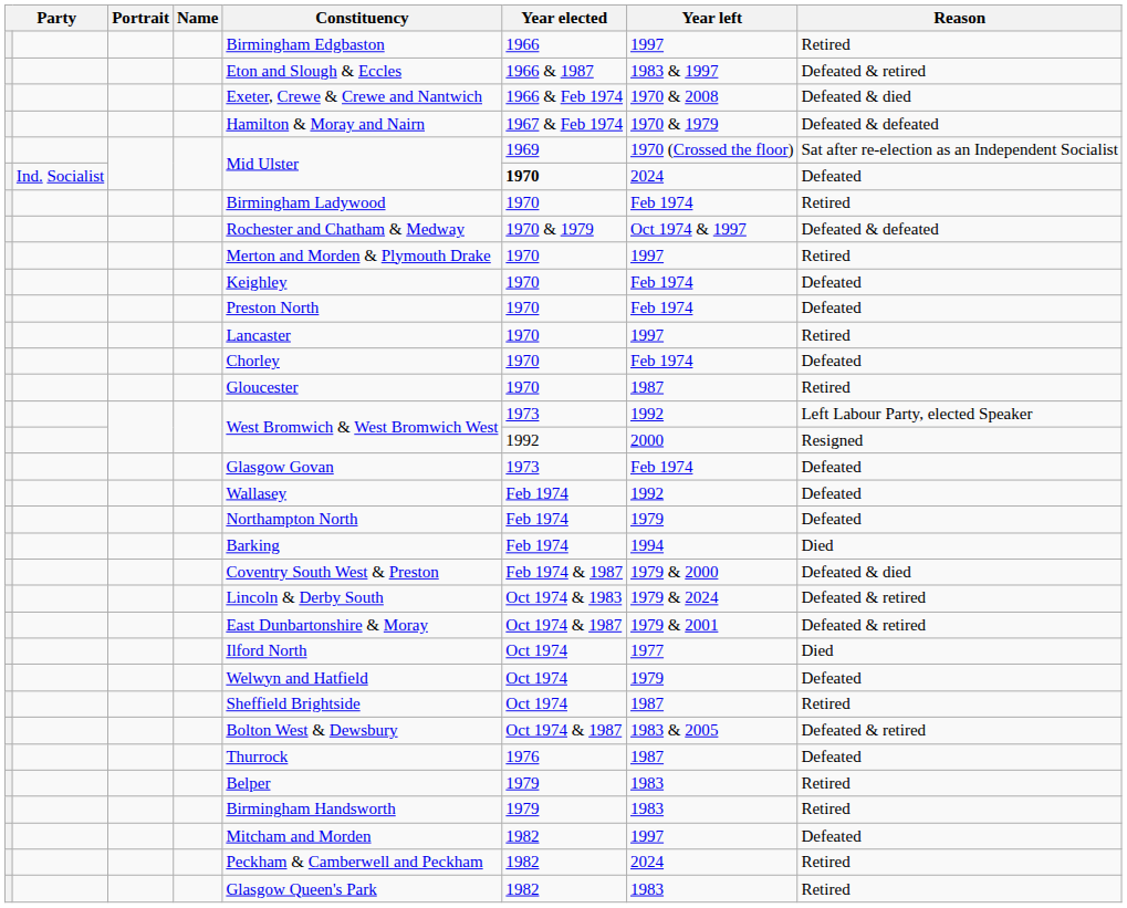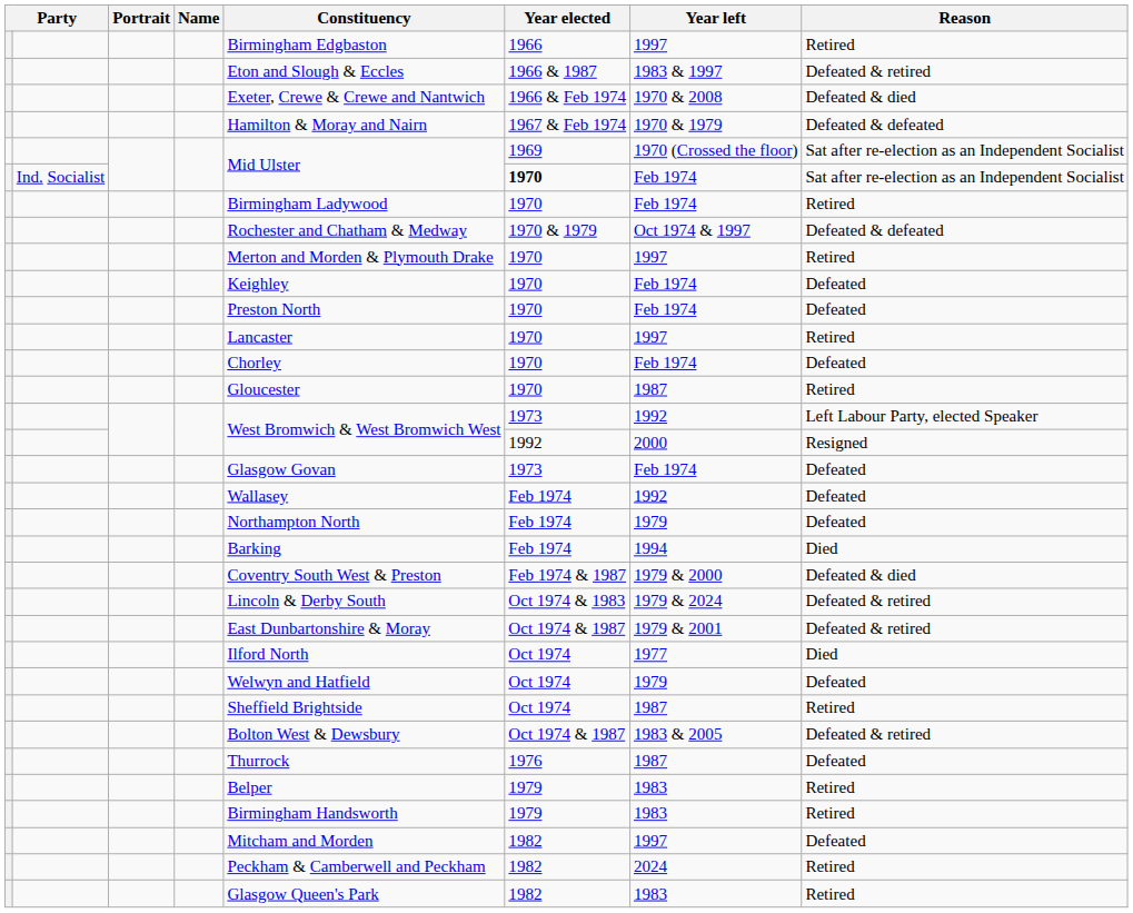Ind. Socialist | Year left: 2024 -> Feb 1974
Ind. Socialist | Reason: Defeated -> Sat after re-election as an Independent Socialist
